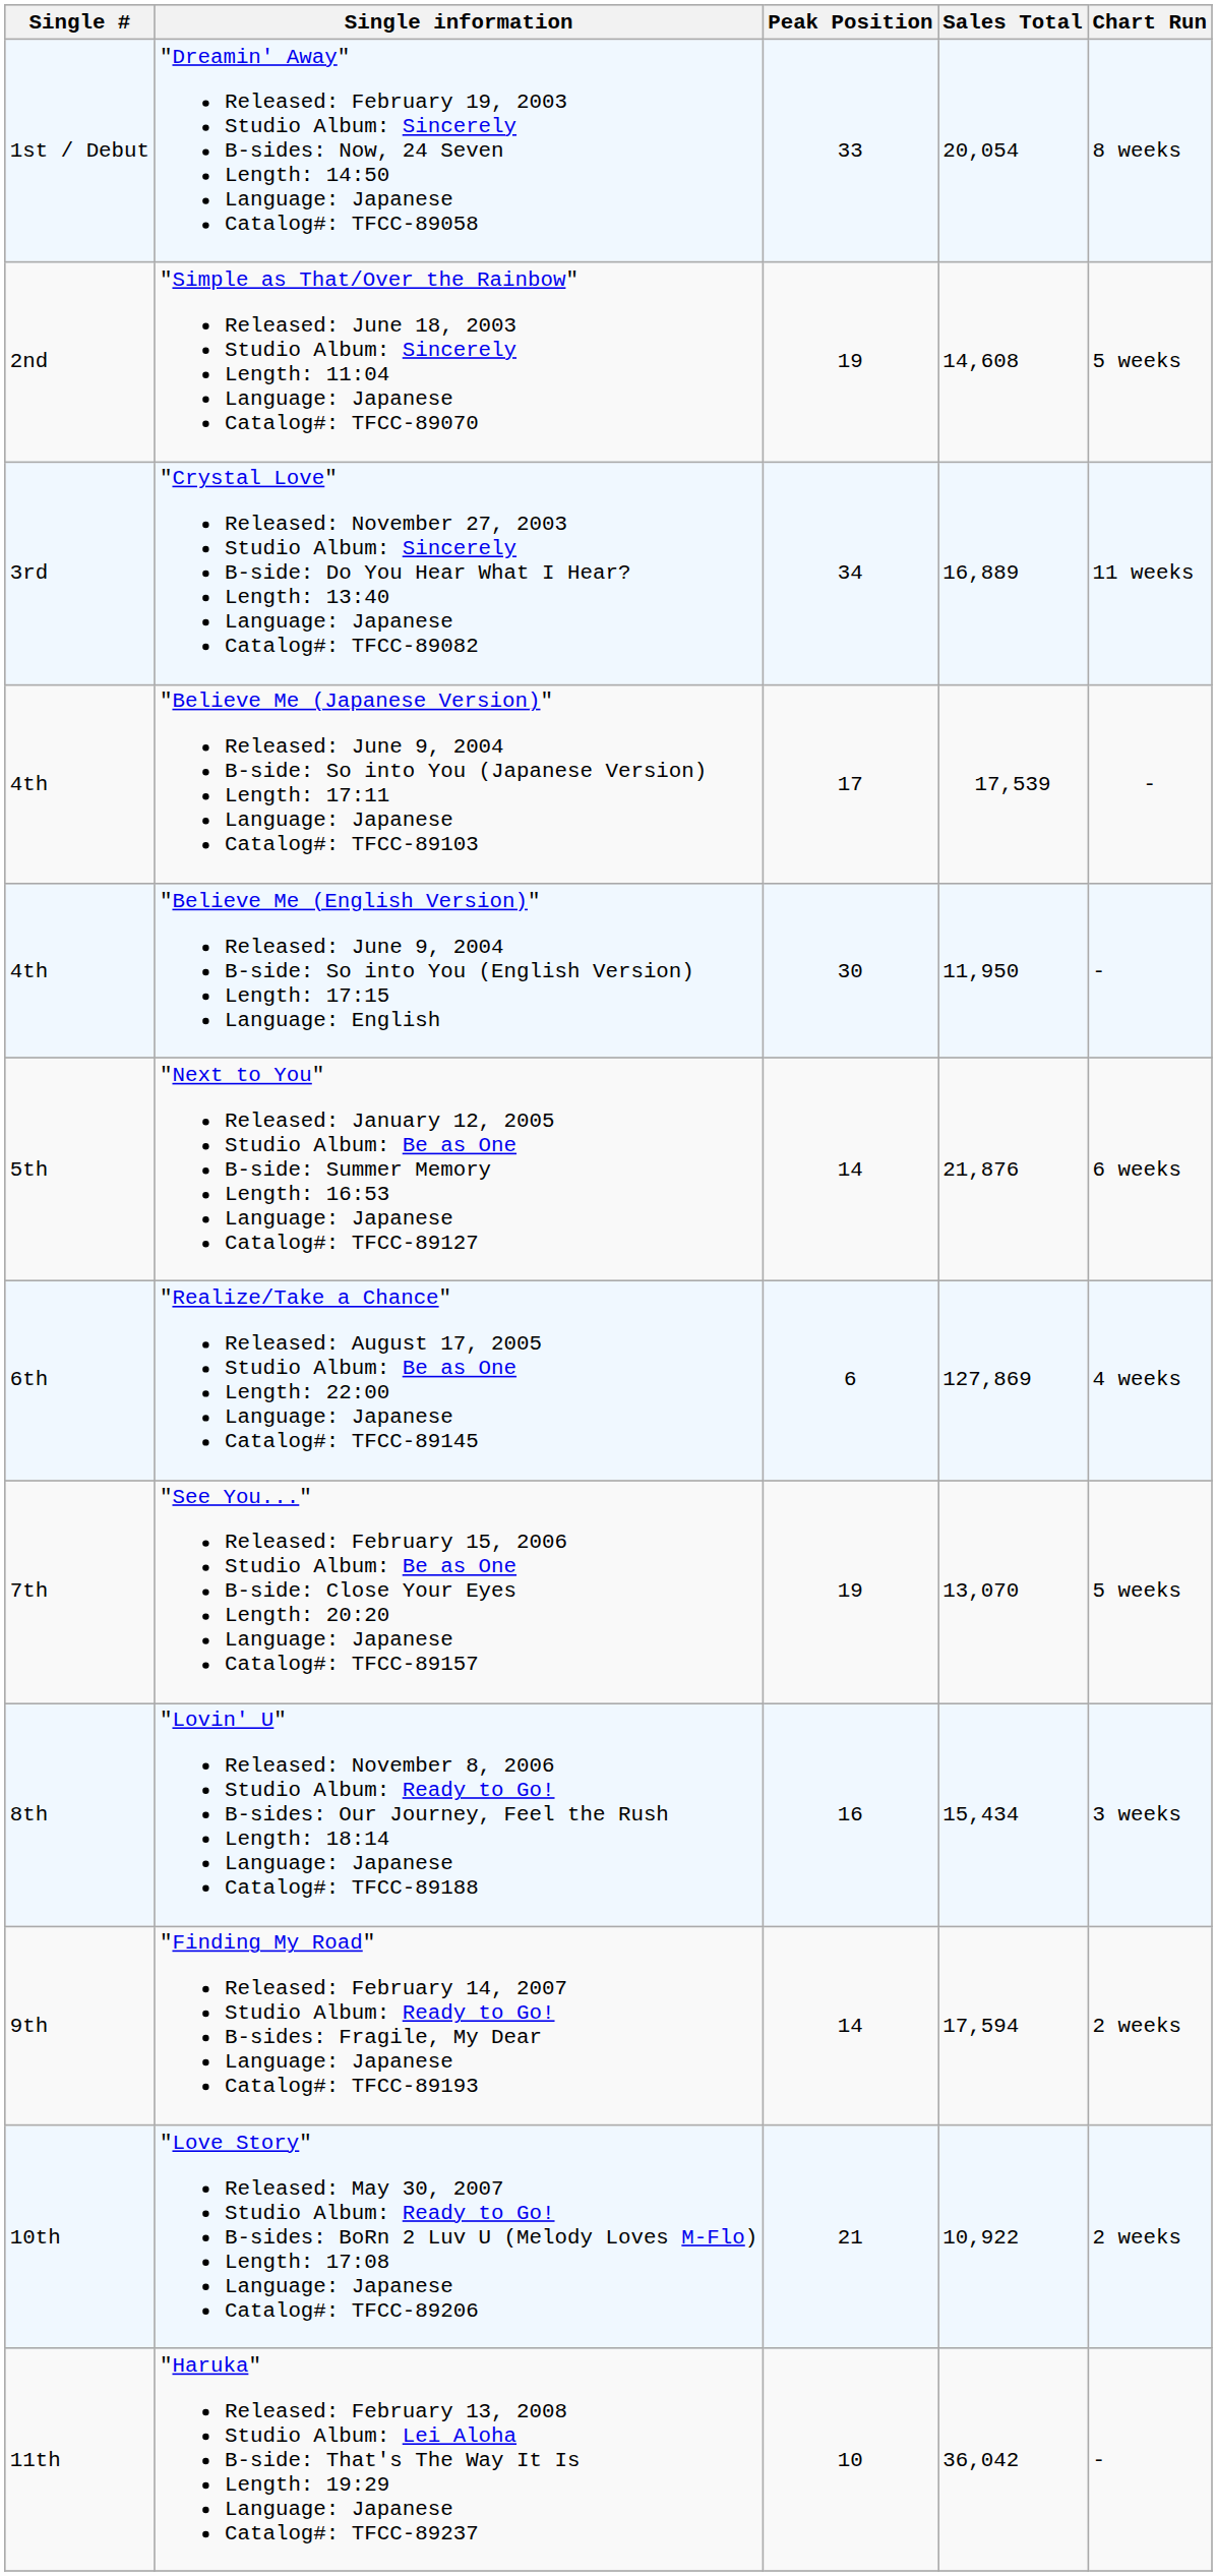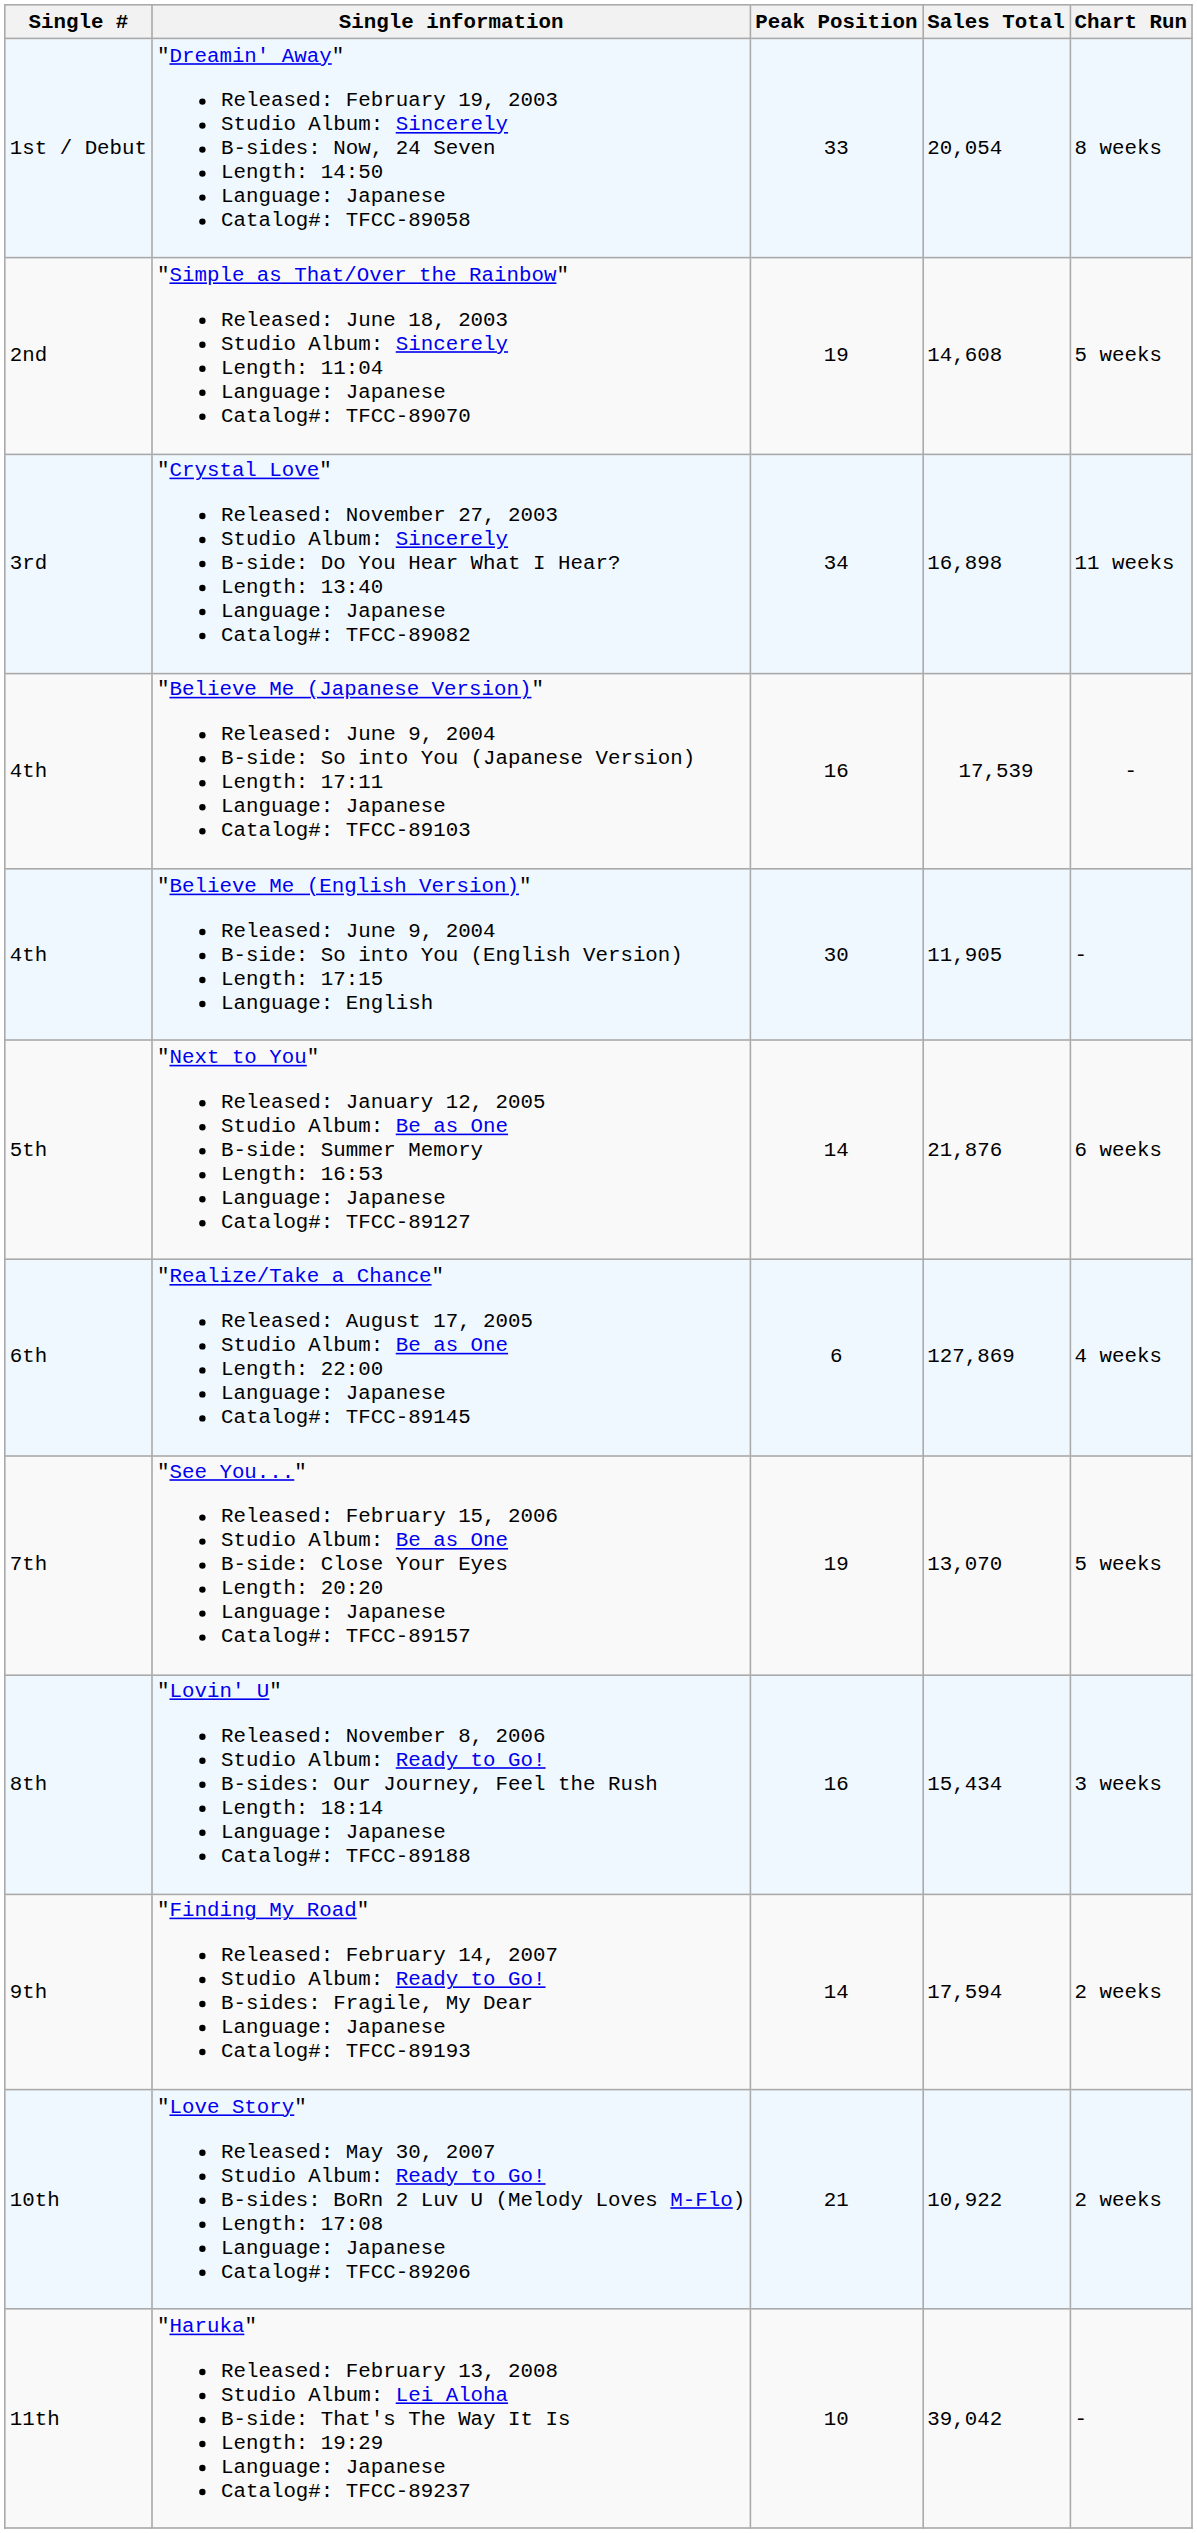row 4 | Sales Total: 16,889 -> 16,898
row 5 | Peak Position: 17 -> 16
row 6 | Sales Total: 11,950 -> 11,905
row 13 | Sales Total: 36,042 -> 39,042
